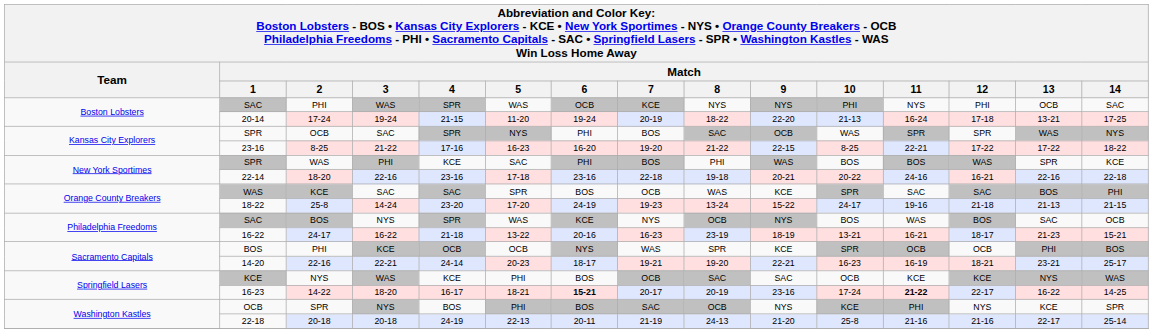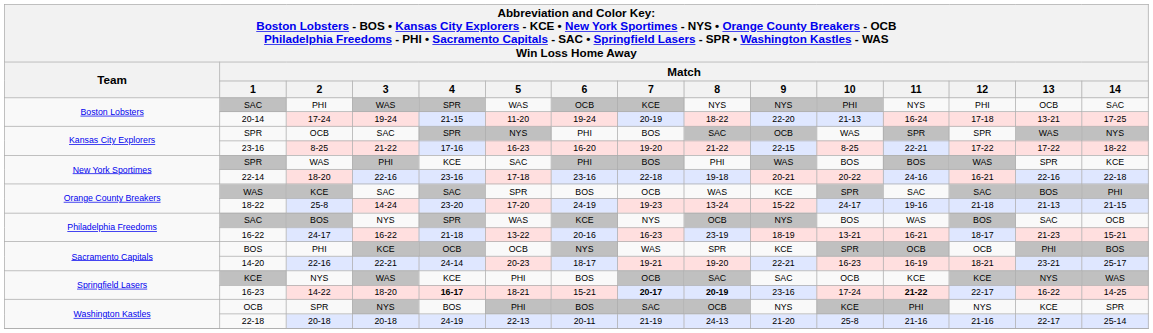14-22 | Match / 4: normal -> bold
14-22 | Match / 6: bold -> normal
14-22 | Match / 7: normal -> bold
14-22 | Match / 8: normal -> bold
